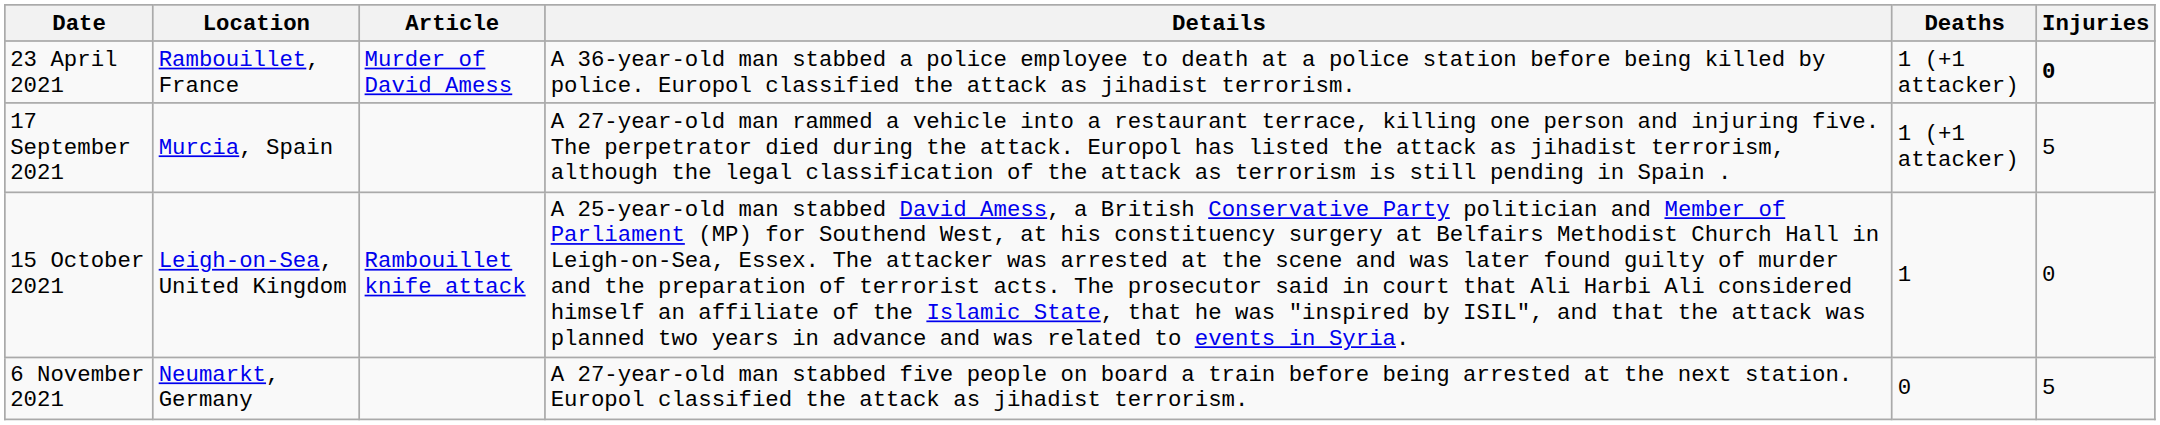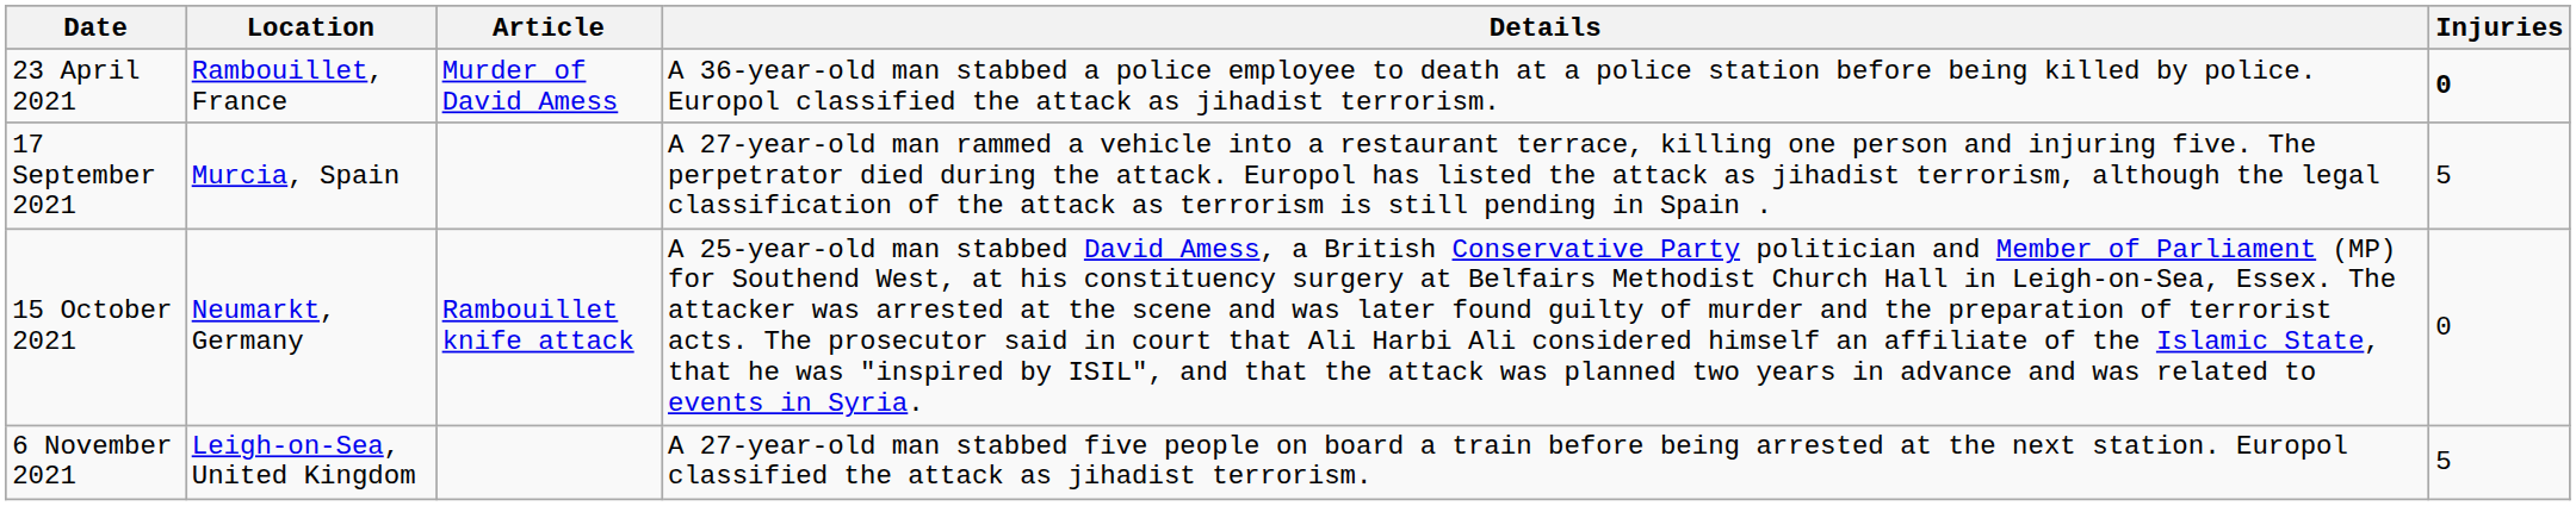- column: Deaths | 1 (+1 attacker) | 1 (+1 attacker) | 1 | 0
15 October 2021 | Location: Leigh-on-Sea, United Kingdom -> Neumarkt, Germany
6 November 2021 | Location: Neumarkt, Germany -> Leigh-on-Sea, United Kingdom
